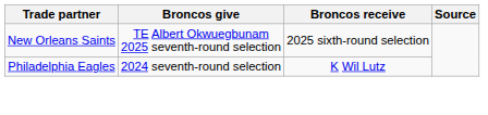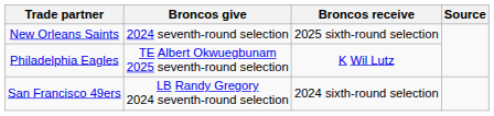New Orleans Saints | Broncos give: TE Albert Okwuegbunam 2025 seventh-round selection -> 2024 seventh-round selection
Philadelphia Eagles | Broncos give: 2024 seventh-round selection -> TE Albert Okwuegbunam 2025 seventh-round selection
+ row: San Francisco 49ers | LB Randy Gregory 2024 seventh-round selection | 2024 sixth-round selection
